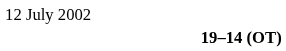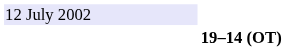12 July 2002 | column 1: no background -> lavender background
